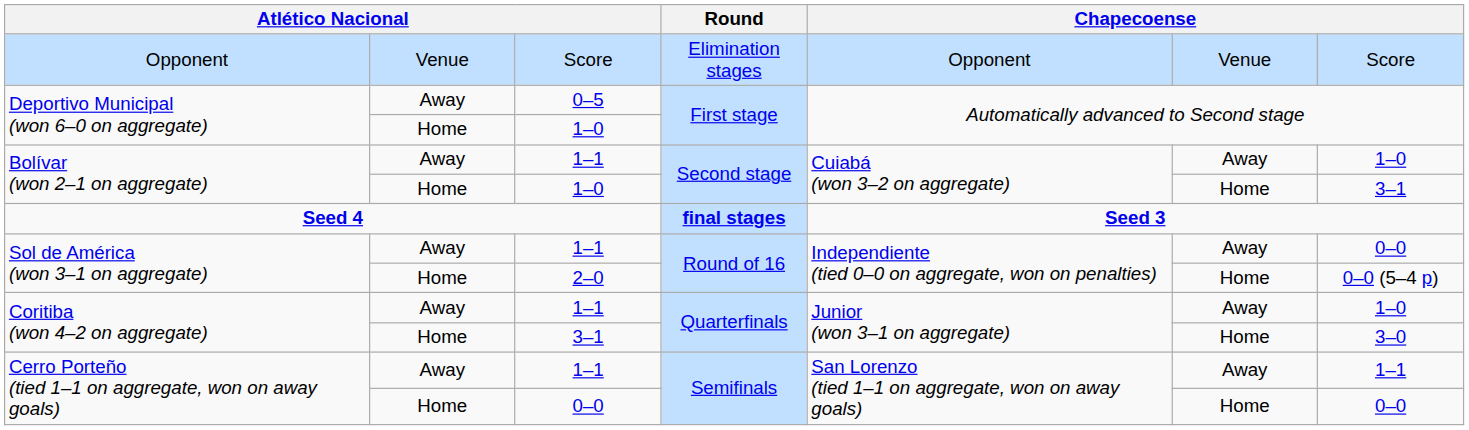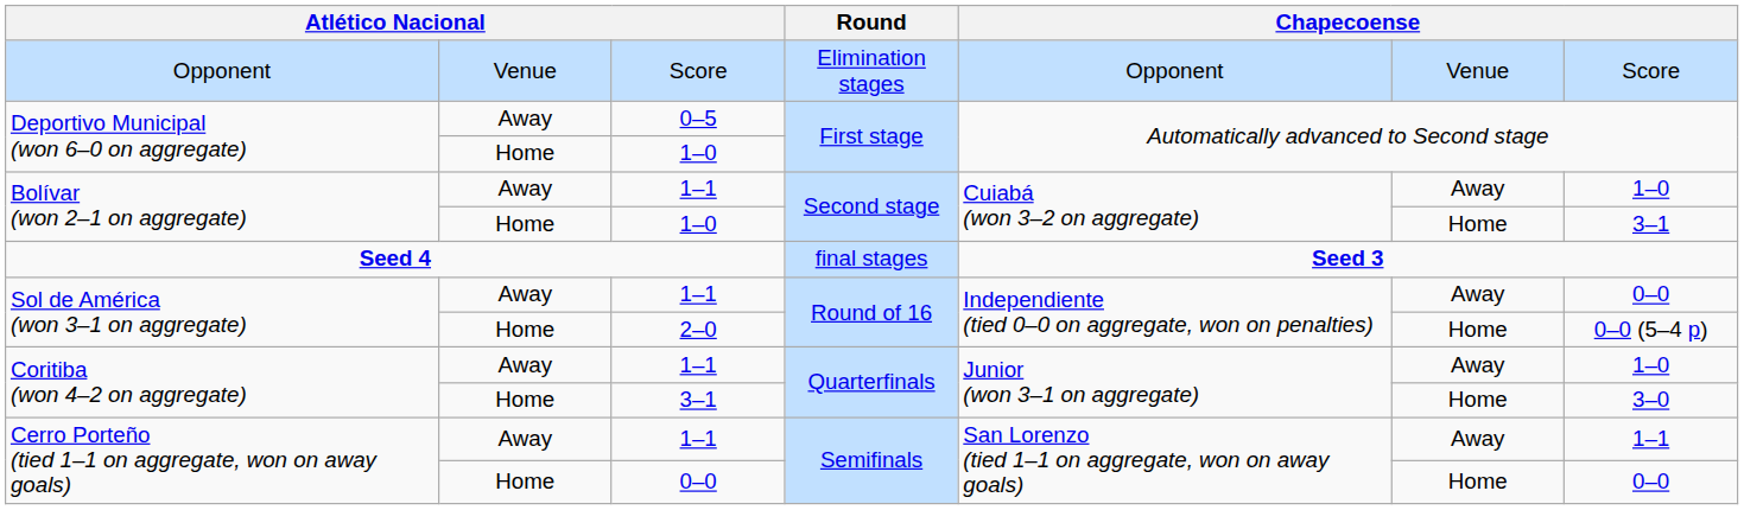Seed 4 | Round: bold -> normal
